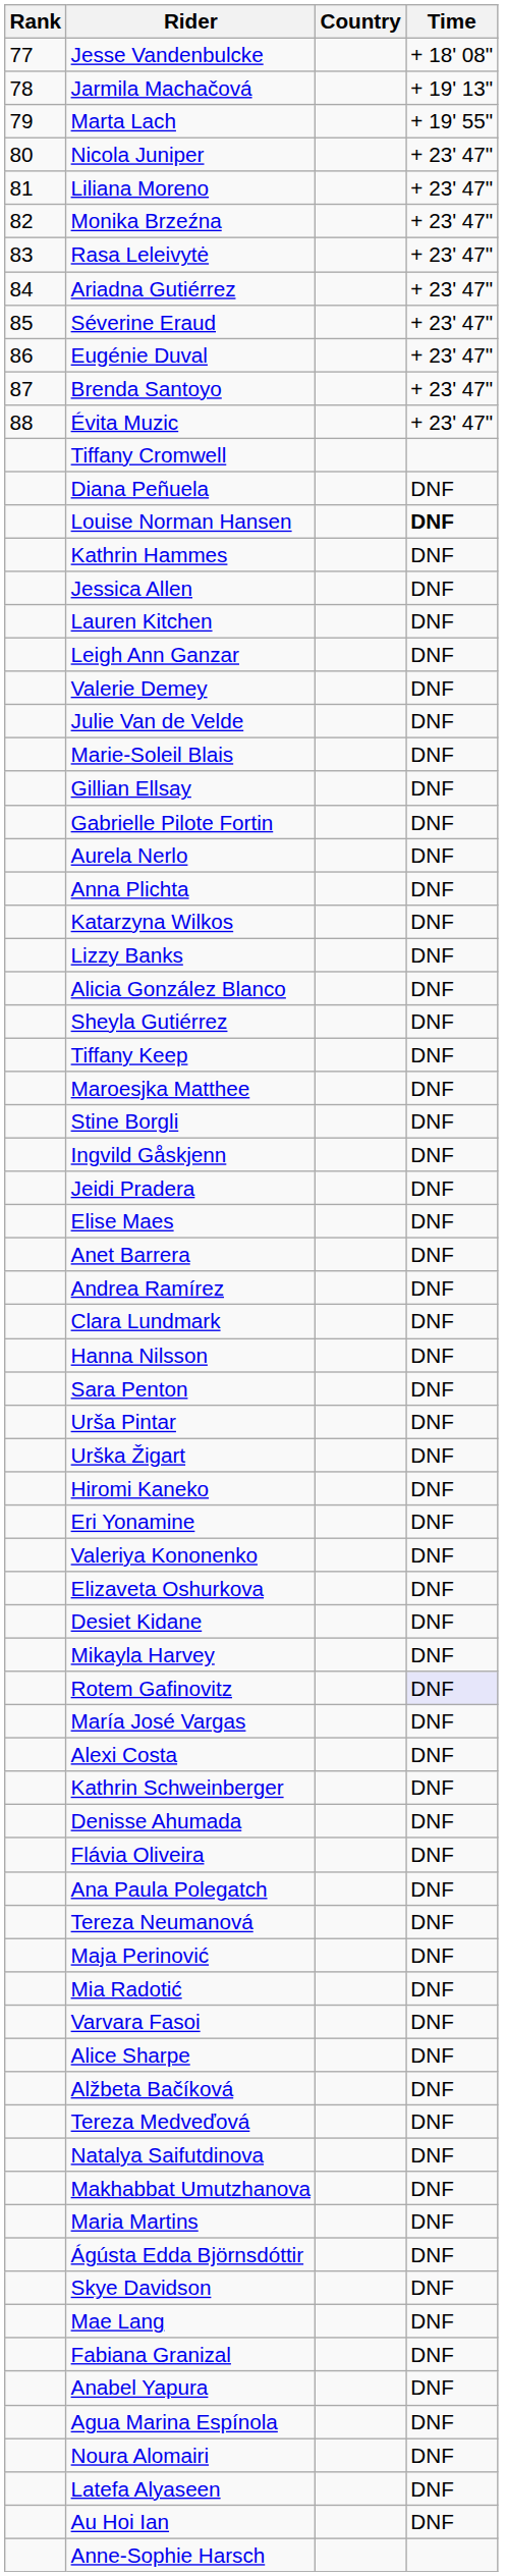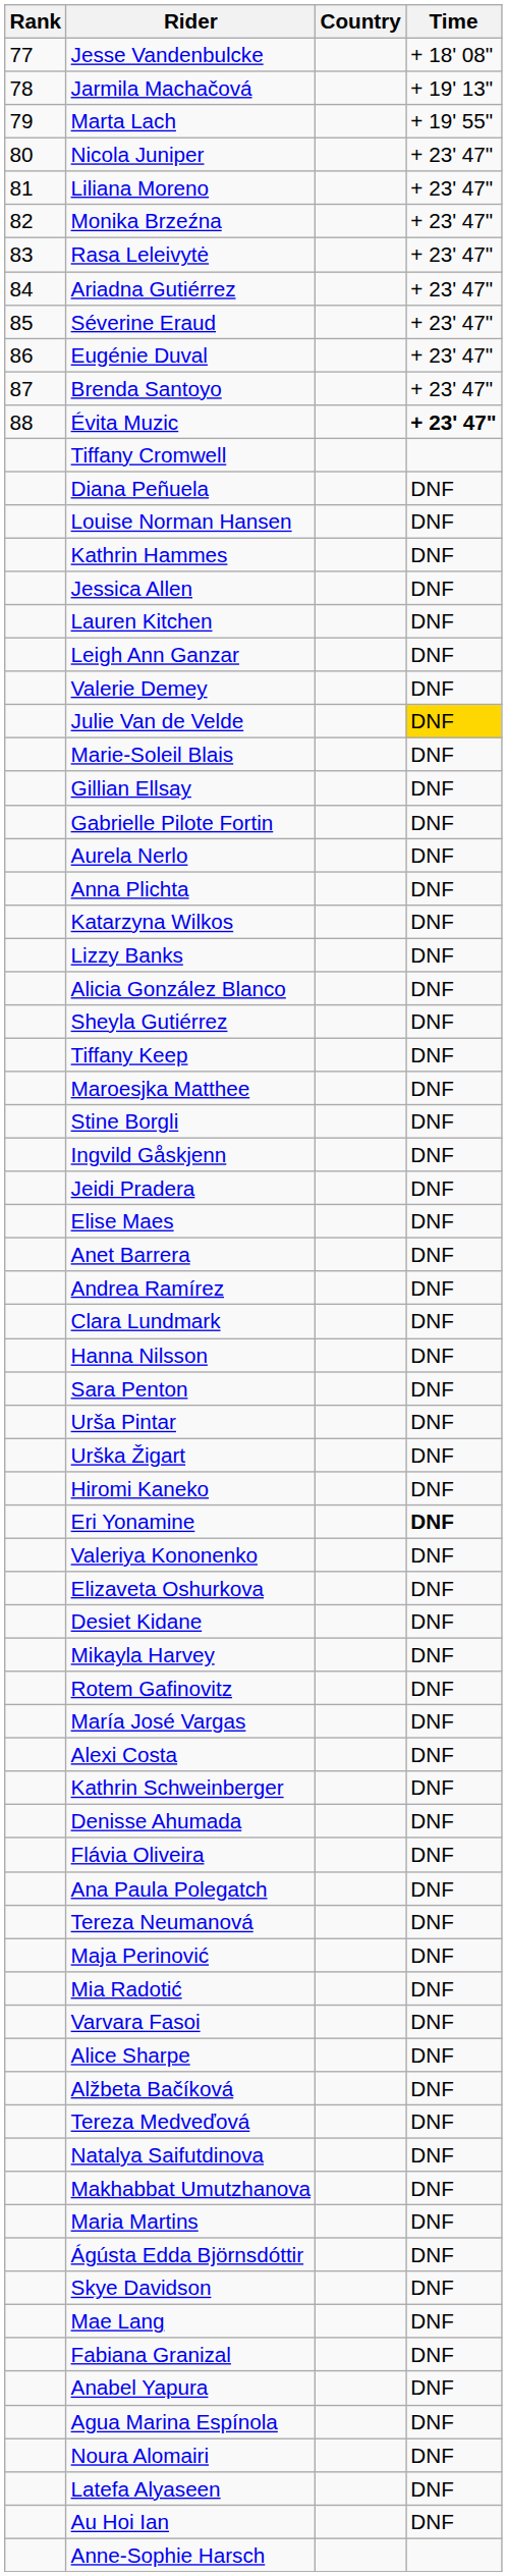Évita Muzic | Time: normal -> bold
Louise Norman Hansen | Time: bold -> normal
Julie Van de Velde | Time: no background -> gold background
Eri Yonamine | Time: normal -> bold
Rotem Gafinovitz | Time: lavender background -> no background
